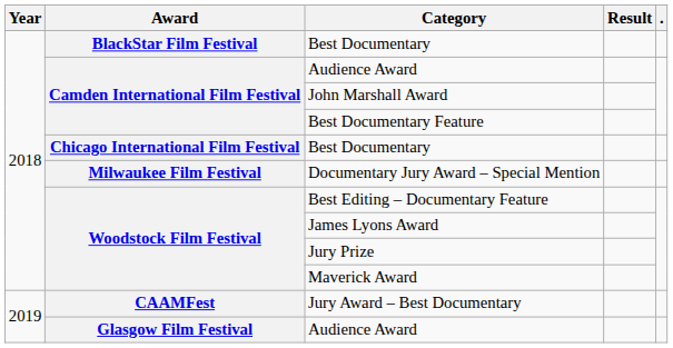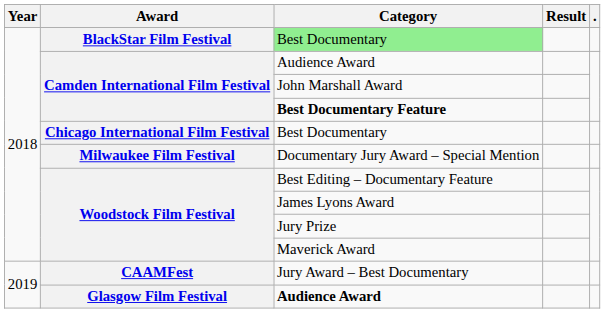BlackStar Film Festival / Best Documentary | Category: no background -> lightgreen background
Best Documentary Feature | Category: normal -> bold
Glasgow Film Festival / Audience Award | Category: normal -> bold
